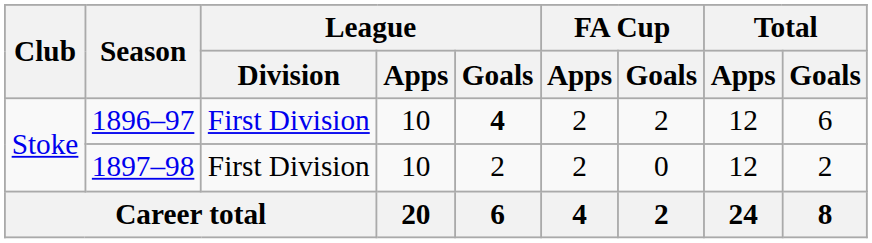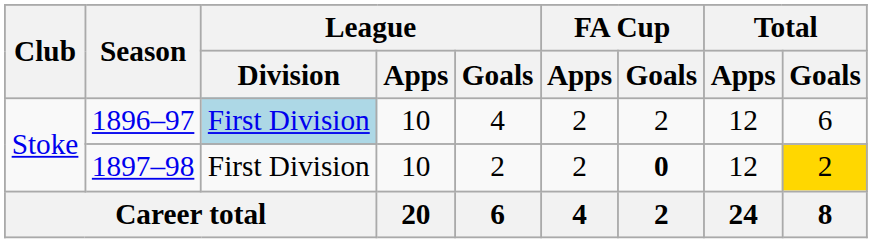1896–97 | League / Division: no background -> lightblue background
1896–97 | League / Goals: bold -> normal
1897–98 | FA Cup / Goals: normal -> bold
1897–98 | Total / Goals: no background -> gold background
